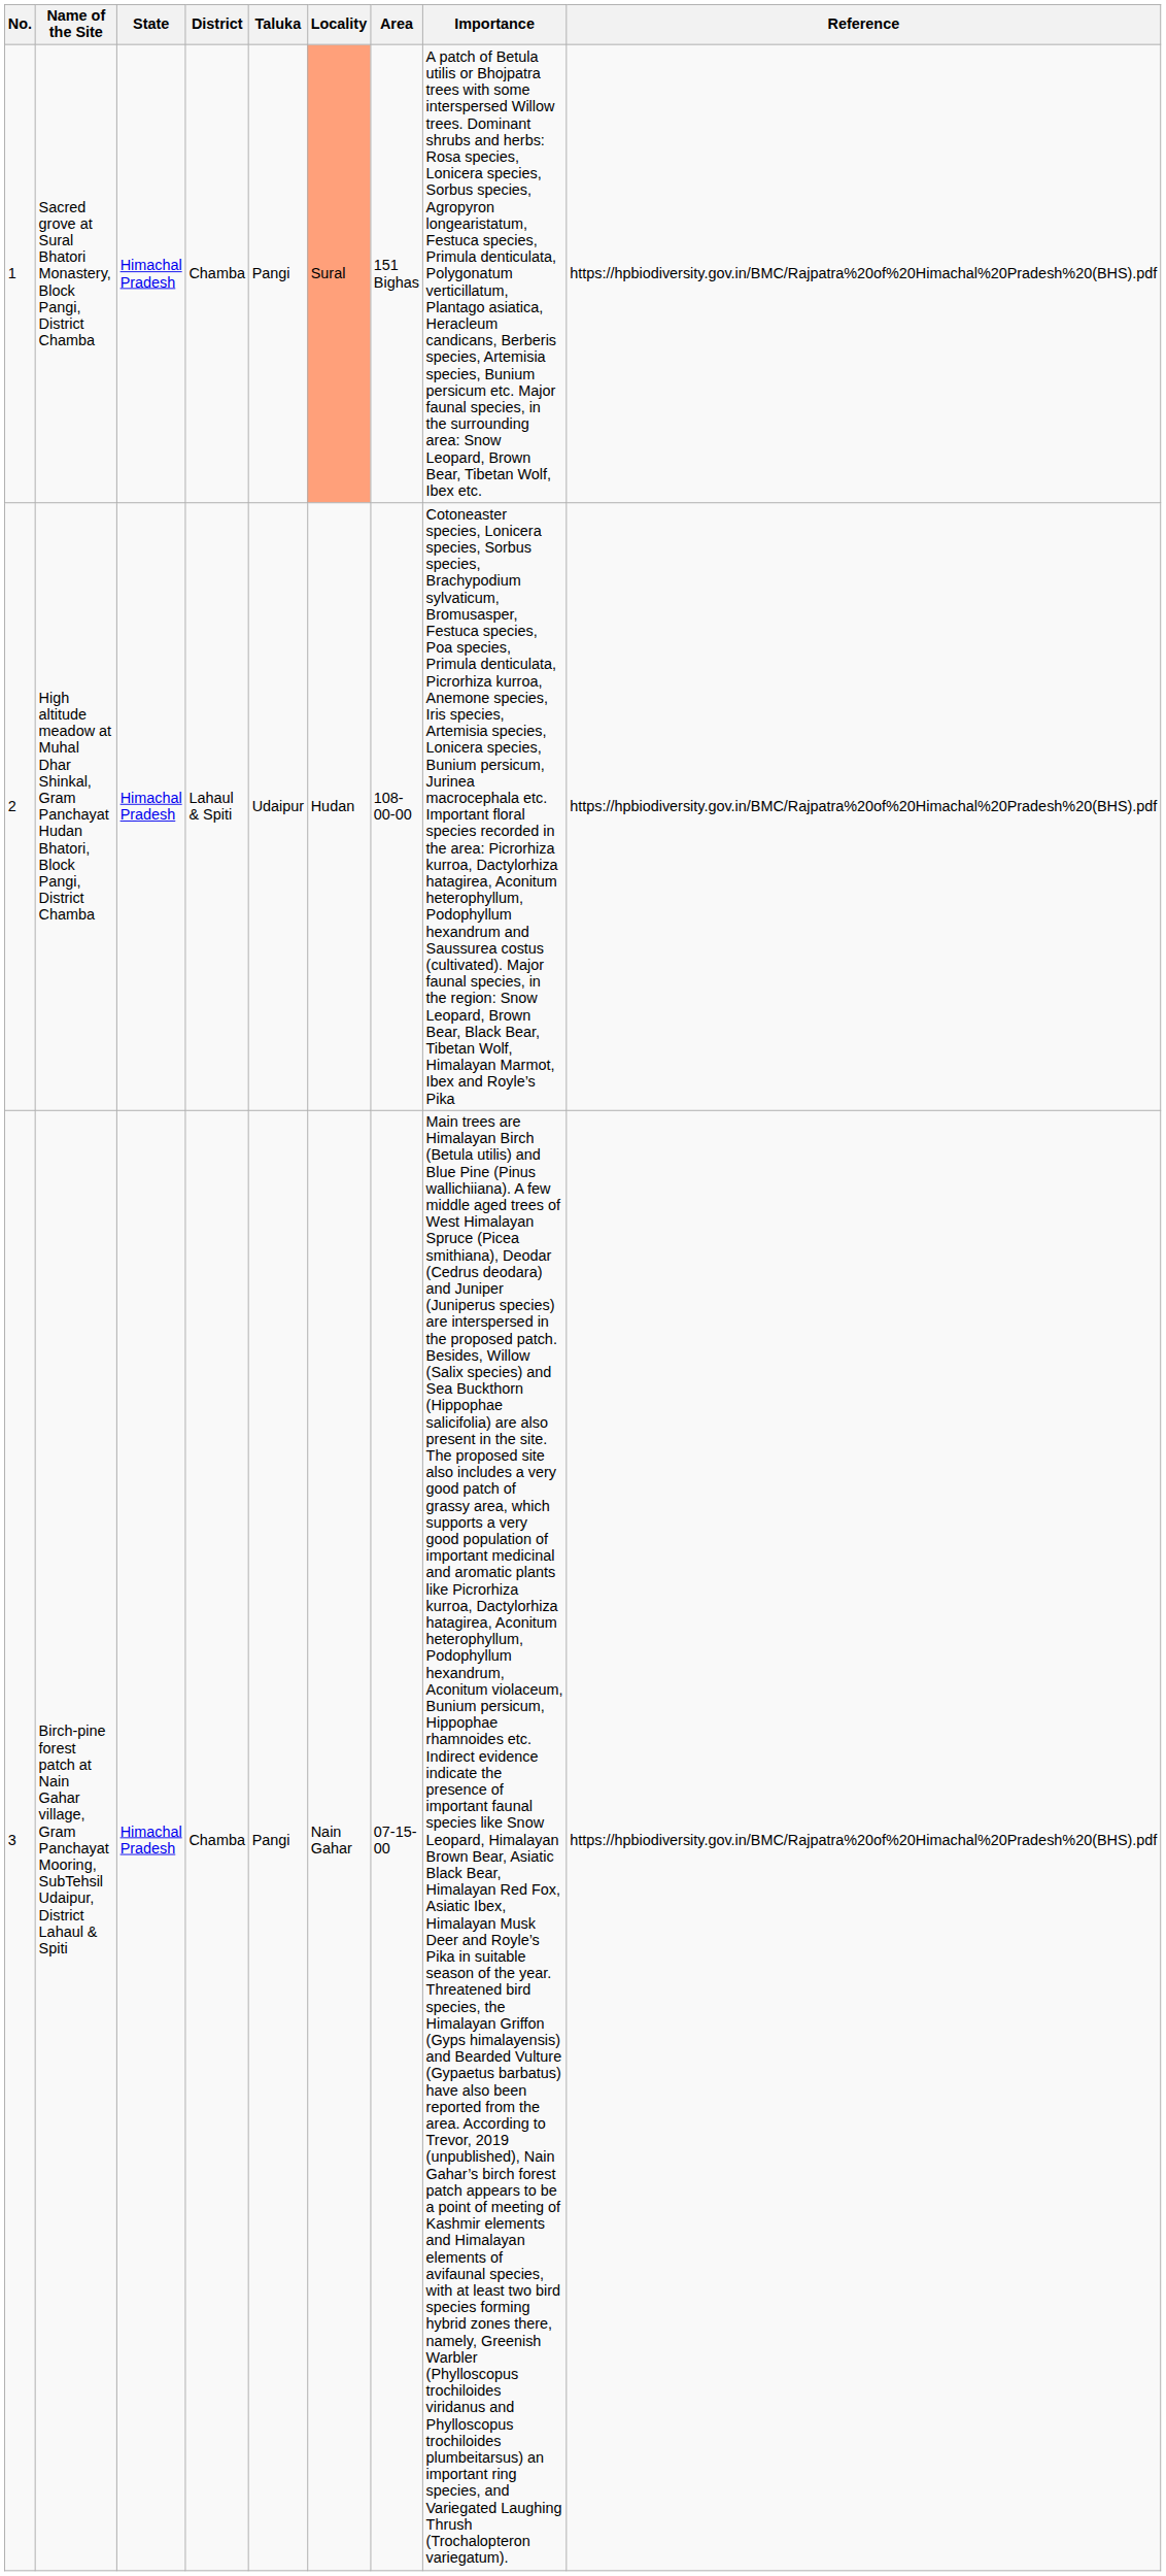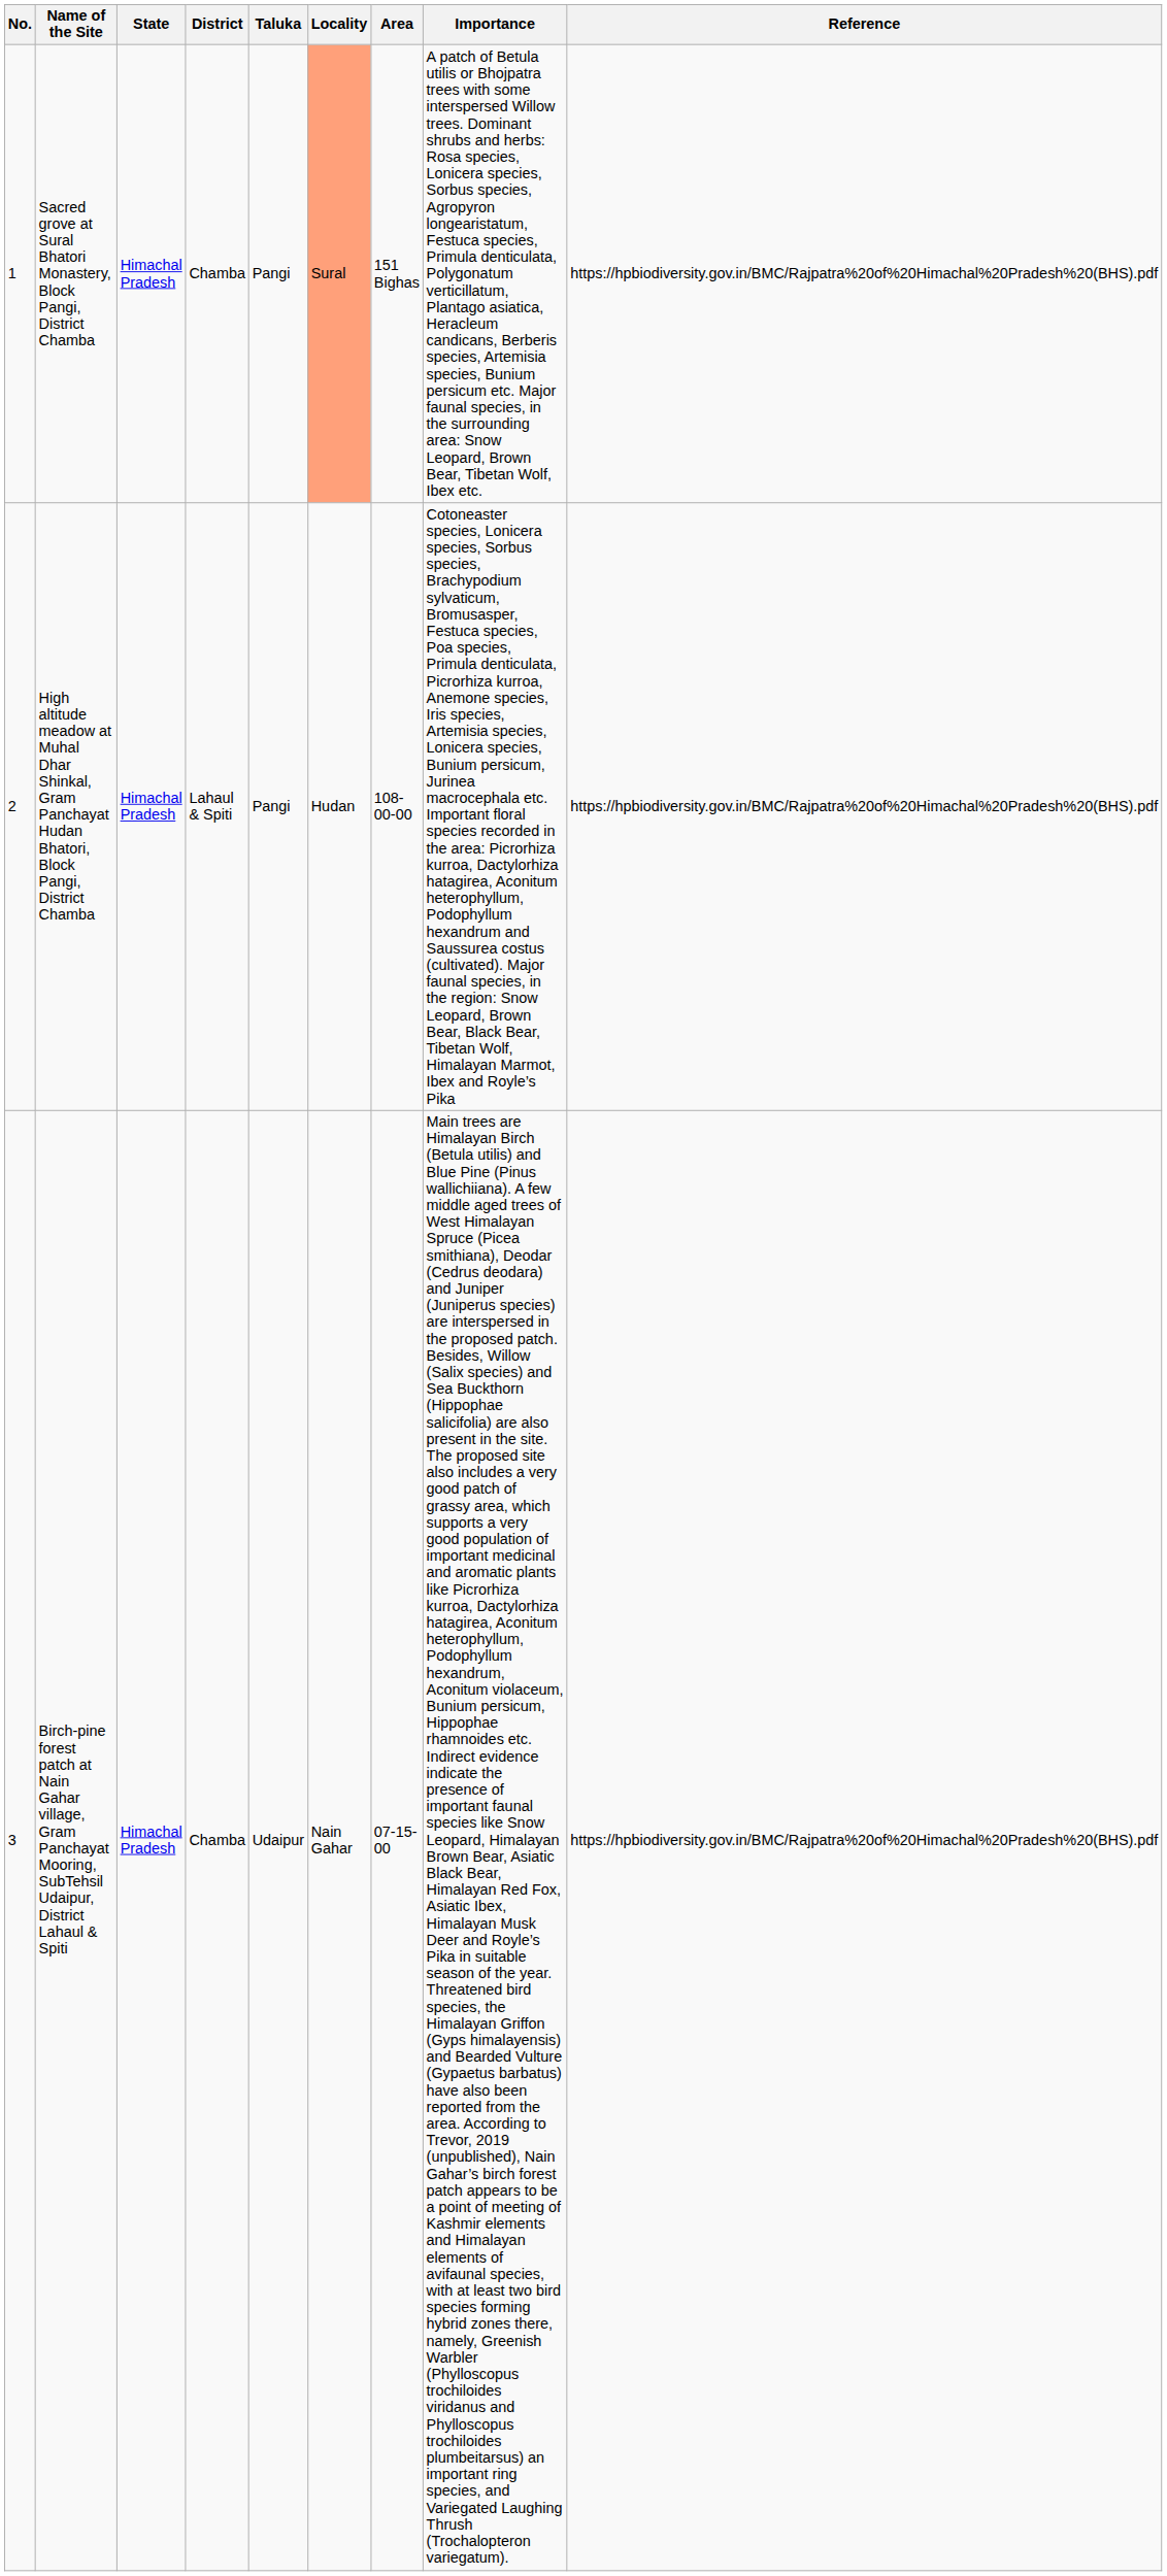row 3 | Taluka: Udaipur -> Pangi
row 4 | Taluka: Pangi -> Udaipur
